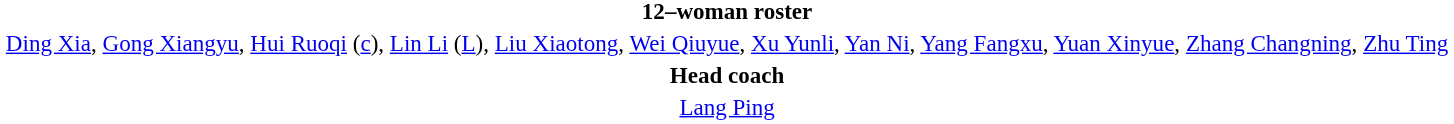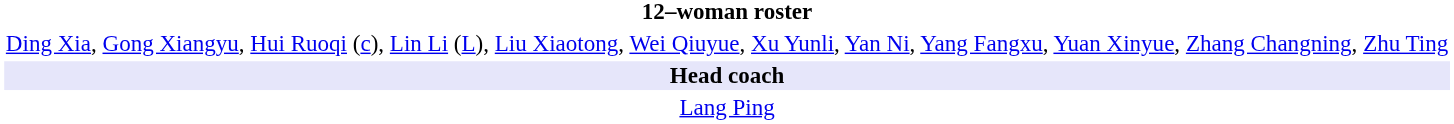row 3 | column 1: no background -> lavender background
